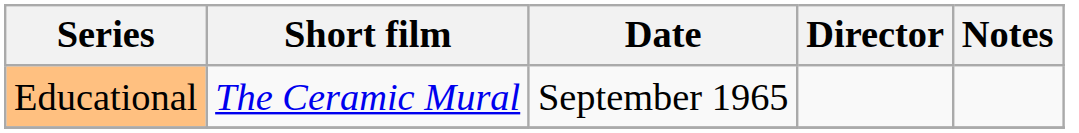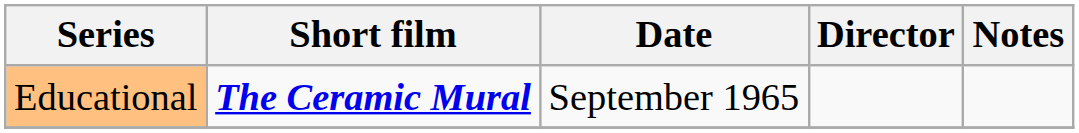Educational | Short film: normal -> bold
